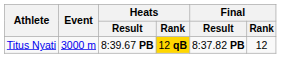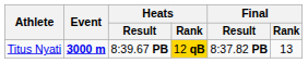Titus Nyati | Event: normal -> bold
Titus Nyati | Final / Rank: 12 -> 13
